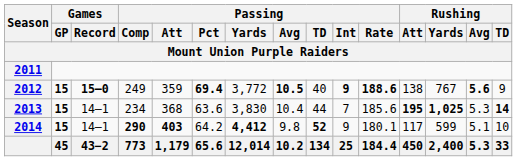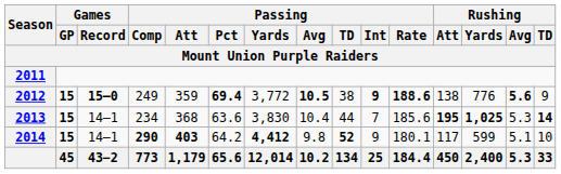2012 | Passing / TD: 40 -> 38
2012 | Rushing / Yards: 767 -> 776
